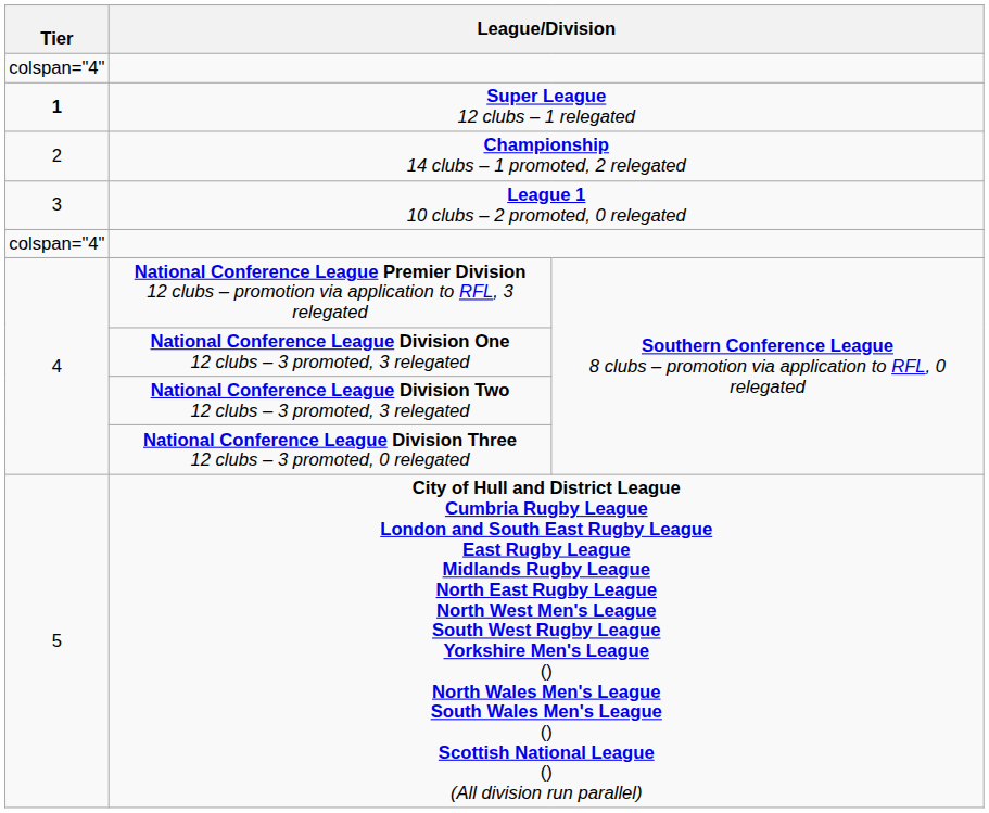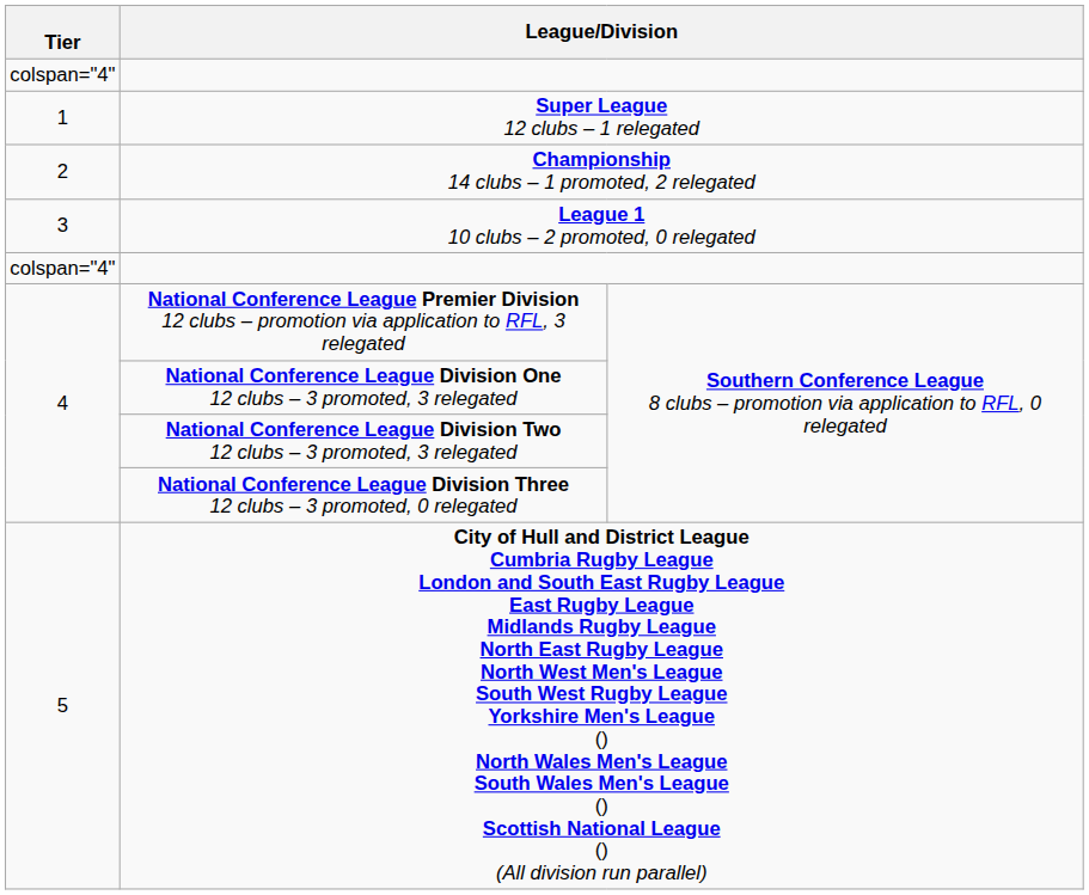Super League 12 clubs – 1 relegated | Tier: bold -> normal
